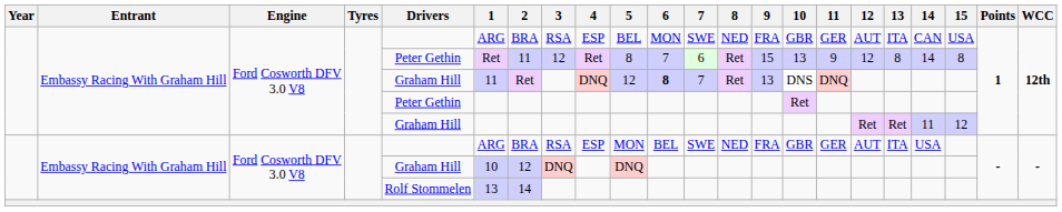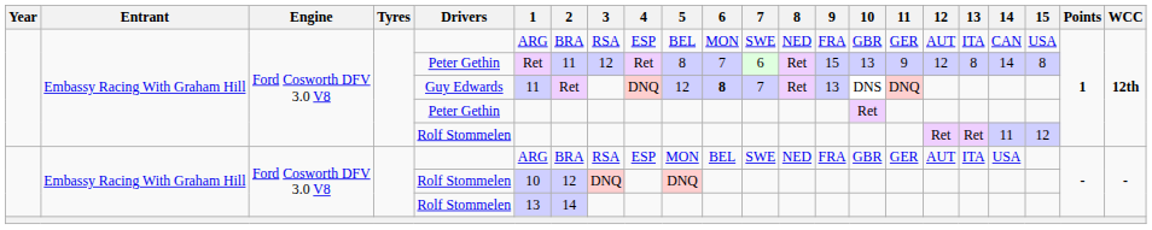row 4 | Drivers: Graham Hill -> Guy Edwards
row 6 | Drivers: Graham Hill -> Rolf Stommelen
row 8 | Drivers: Graham Hill -> Rolf Stommelen
